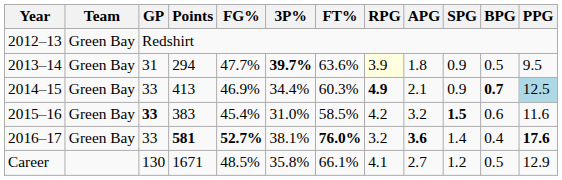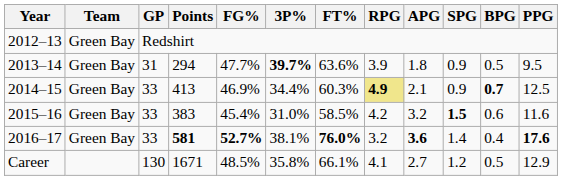2013–14 | RPG: lightyellow background -> no background
2014–15 | RPG: no background -> khaki background
2014–15 | PPG: lightblue background -> no background
2015–16 | GP: bold -> normal
